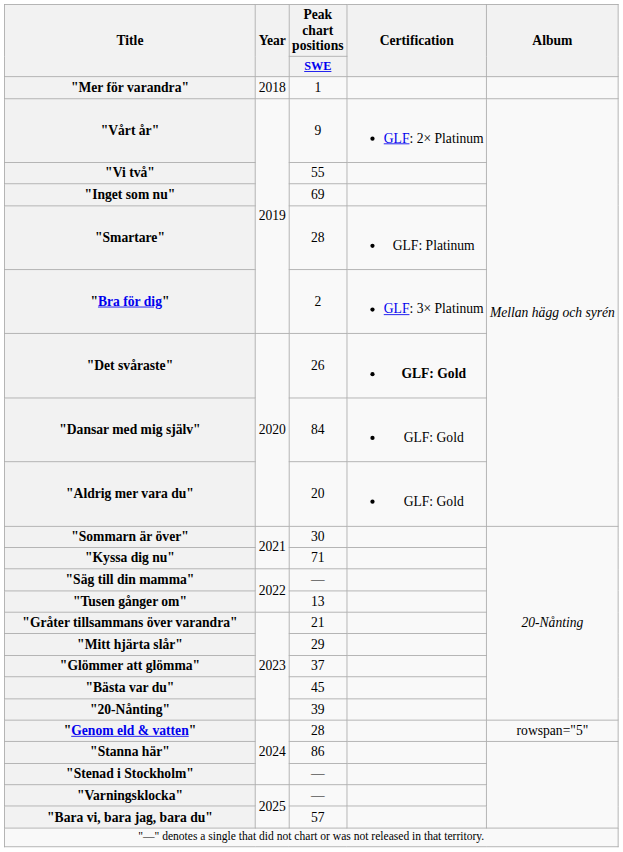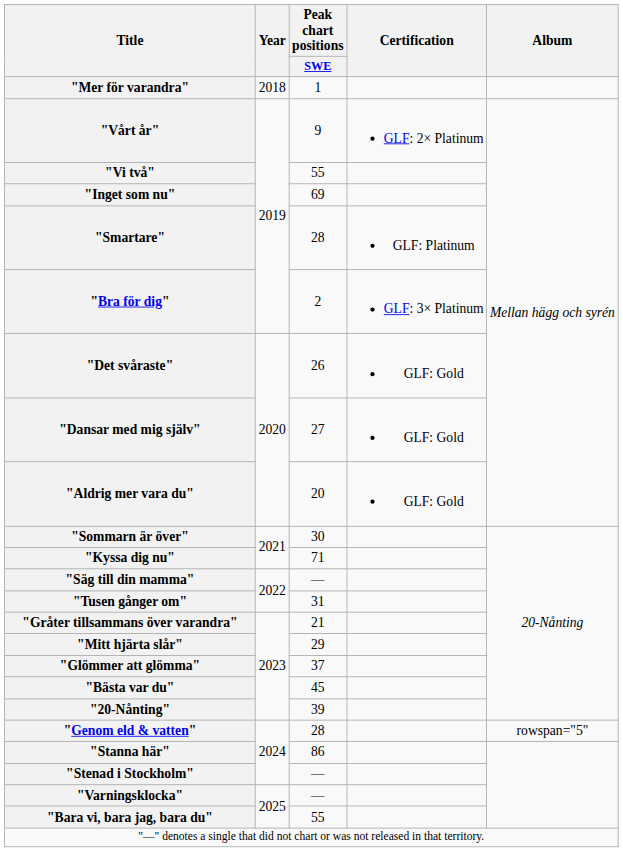"Det svåraste" | Certification: bold -> normal
"Dansar med mig själv" | Peak chart positions / SWE: 84 -> 27
"Tusen gånger om" | Peak chart positions / SWE: 13 -> 31
"Bara vi, bara jag, bara du" | Peak chart positions / SWE: 57 -> 55
